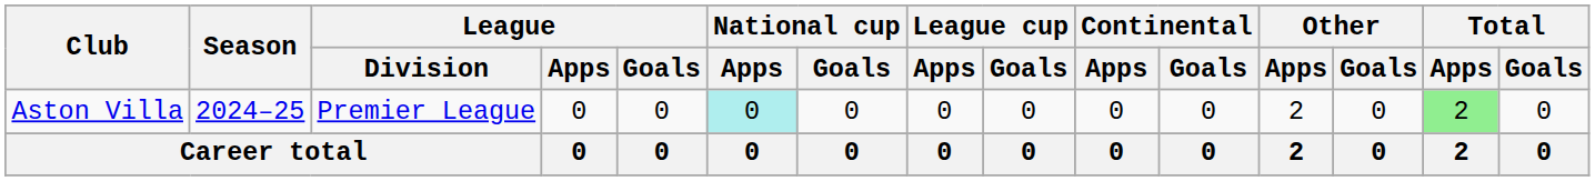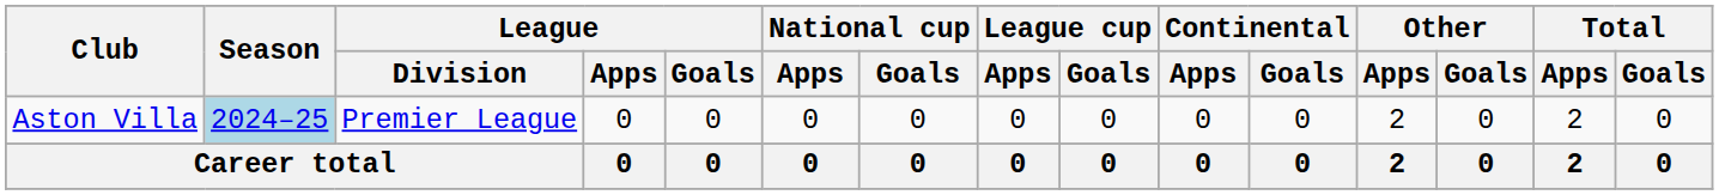Aston Villa | Season: no background -> lightblue background
Aston Villa | National cup / Apps: paleturquoise background -> no background
Aston Villa | Total / Apps: lightgreen background -> no background
